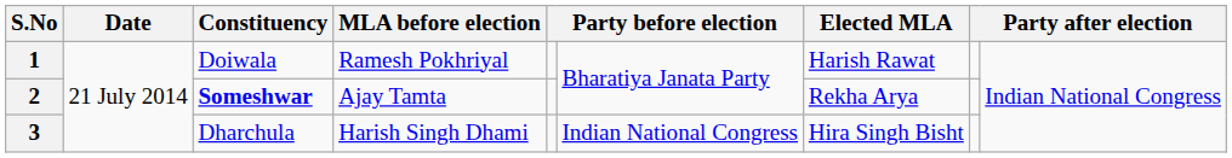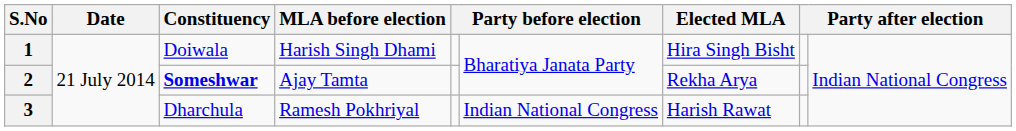1 | MLA before election: Ramesh Pokhriyal -> Harish Singh Dhami
1 | Elected MLA: Harish Rawat -> Hira Singh Bisht
3 | MLA before election: Harish Singh Dhami -> Ramesh Pokhriyal
3 | Elected MLA: Hira Singh Bisht -> Harish Rawat
